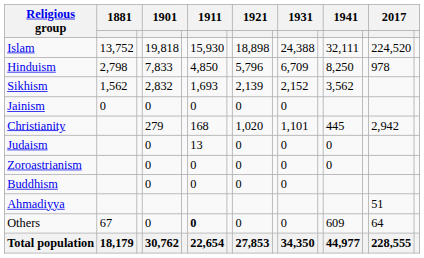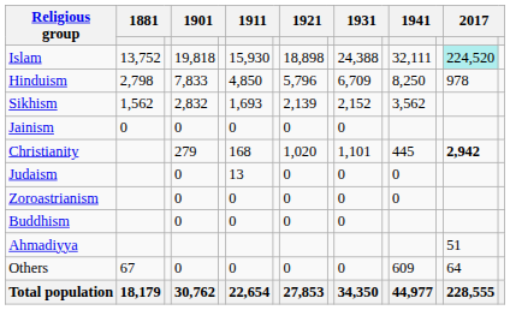Islam | column 14: no background -> paleturquoise background
Christianity | column 14: normal -> bold
Others | column 6: bold -> normal
